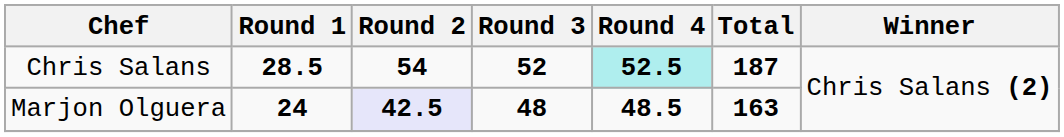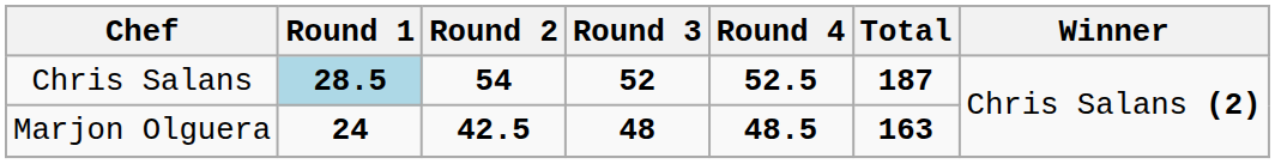Chris Salans | Round 1: no background -> lightblue background
Chris Salans | Round 4: paleturquoise background -> no background
Marjon Olguera | Round 2: lavender background -> no background
